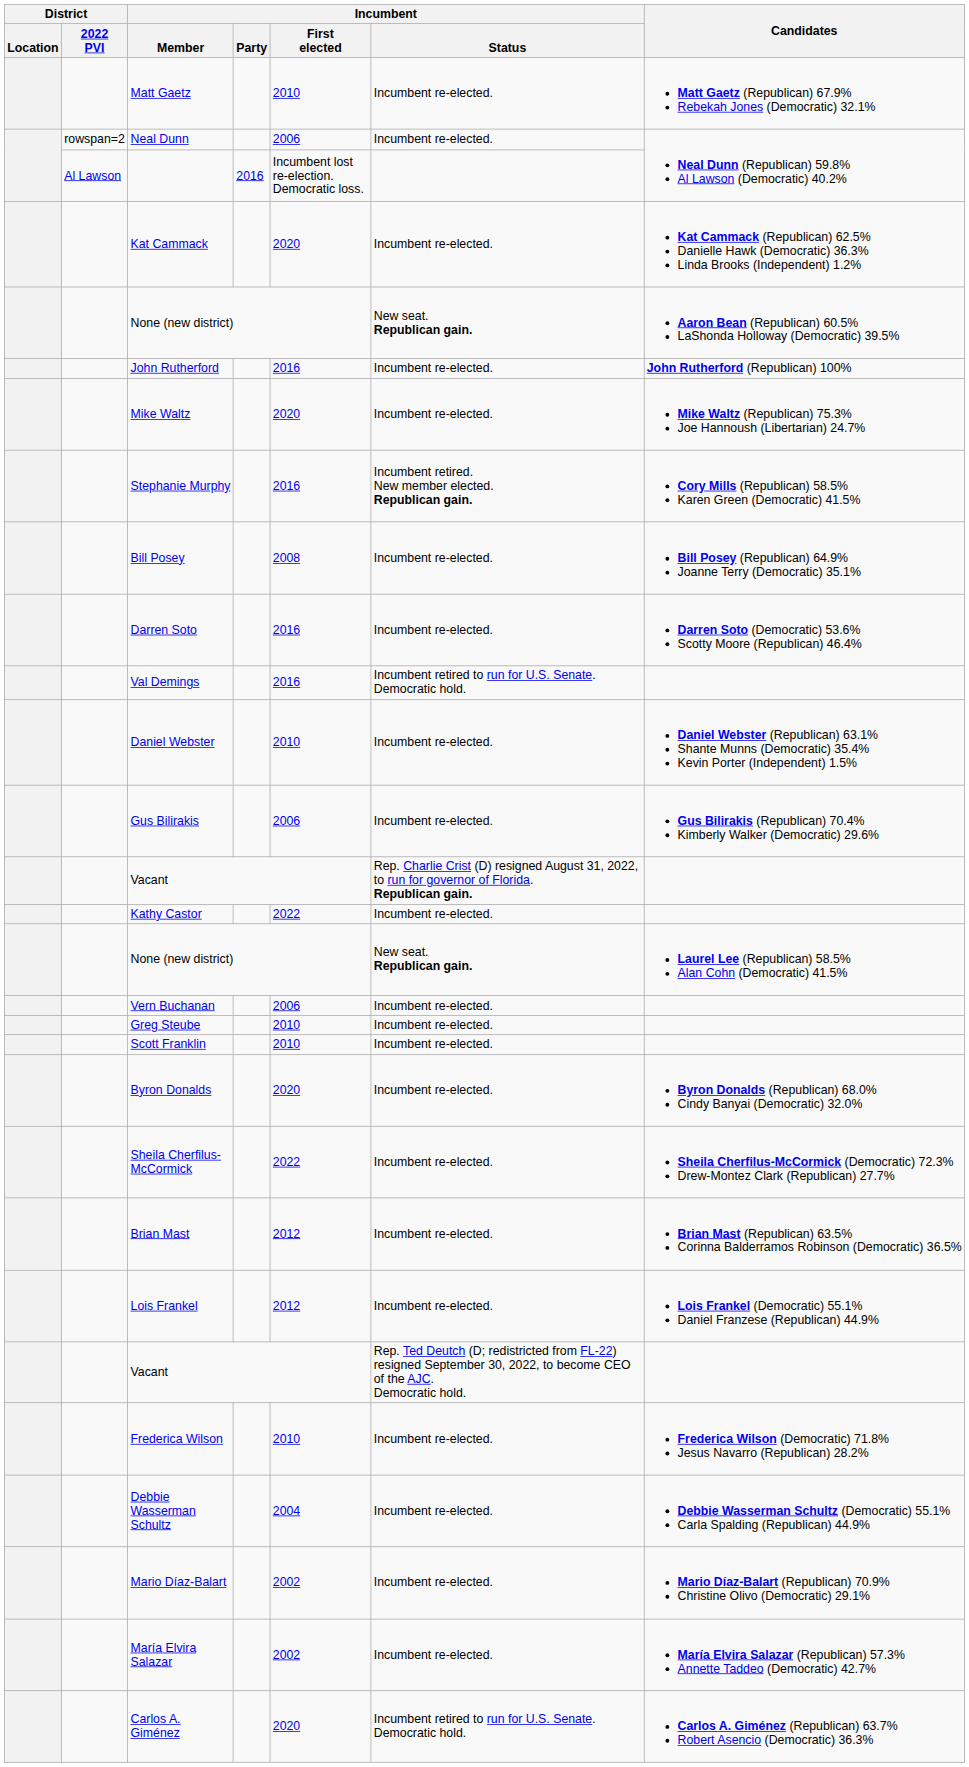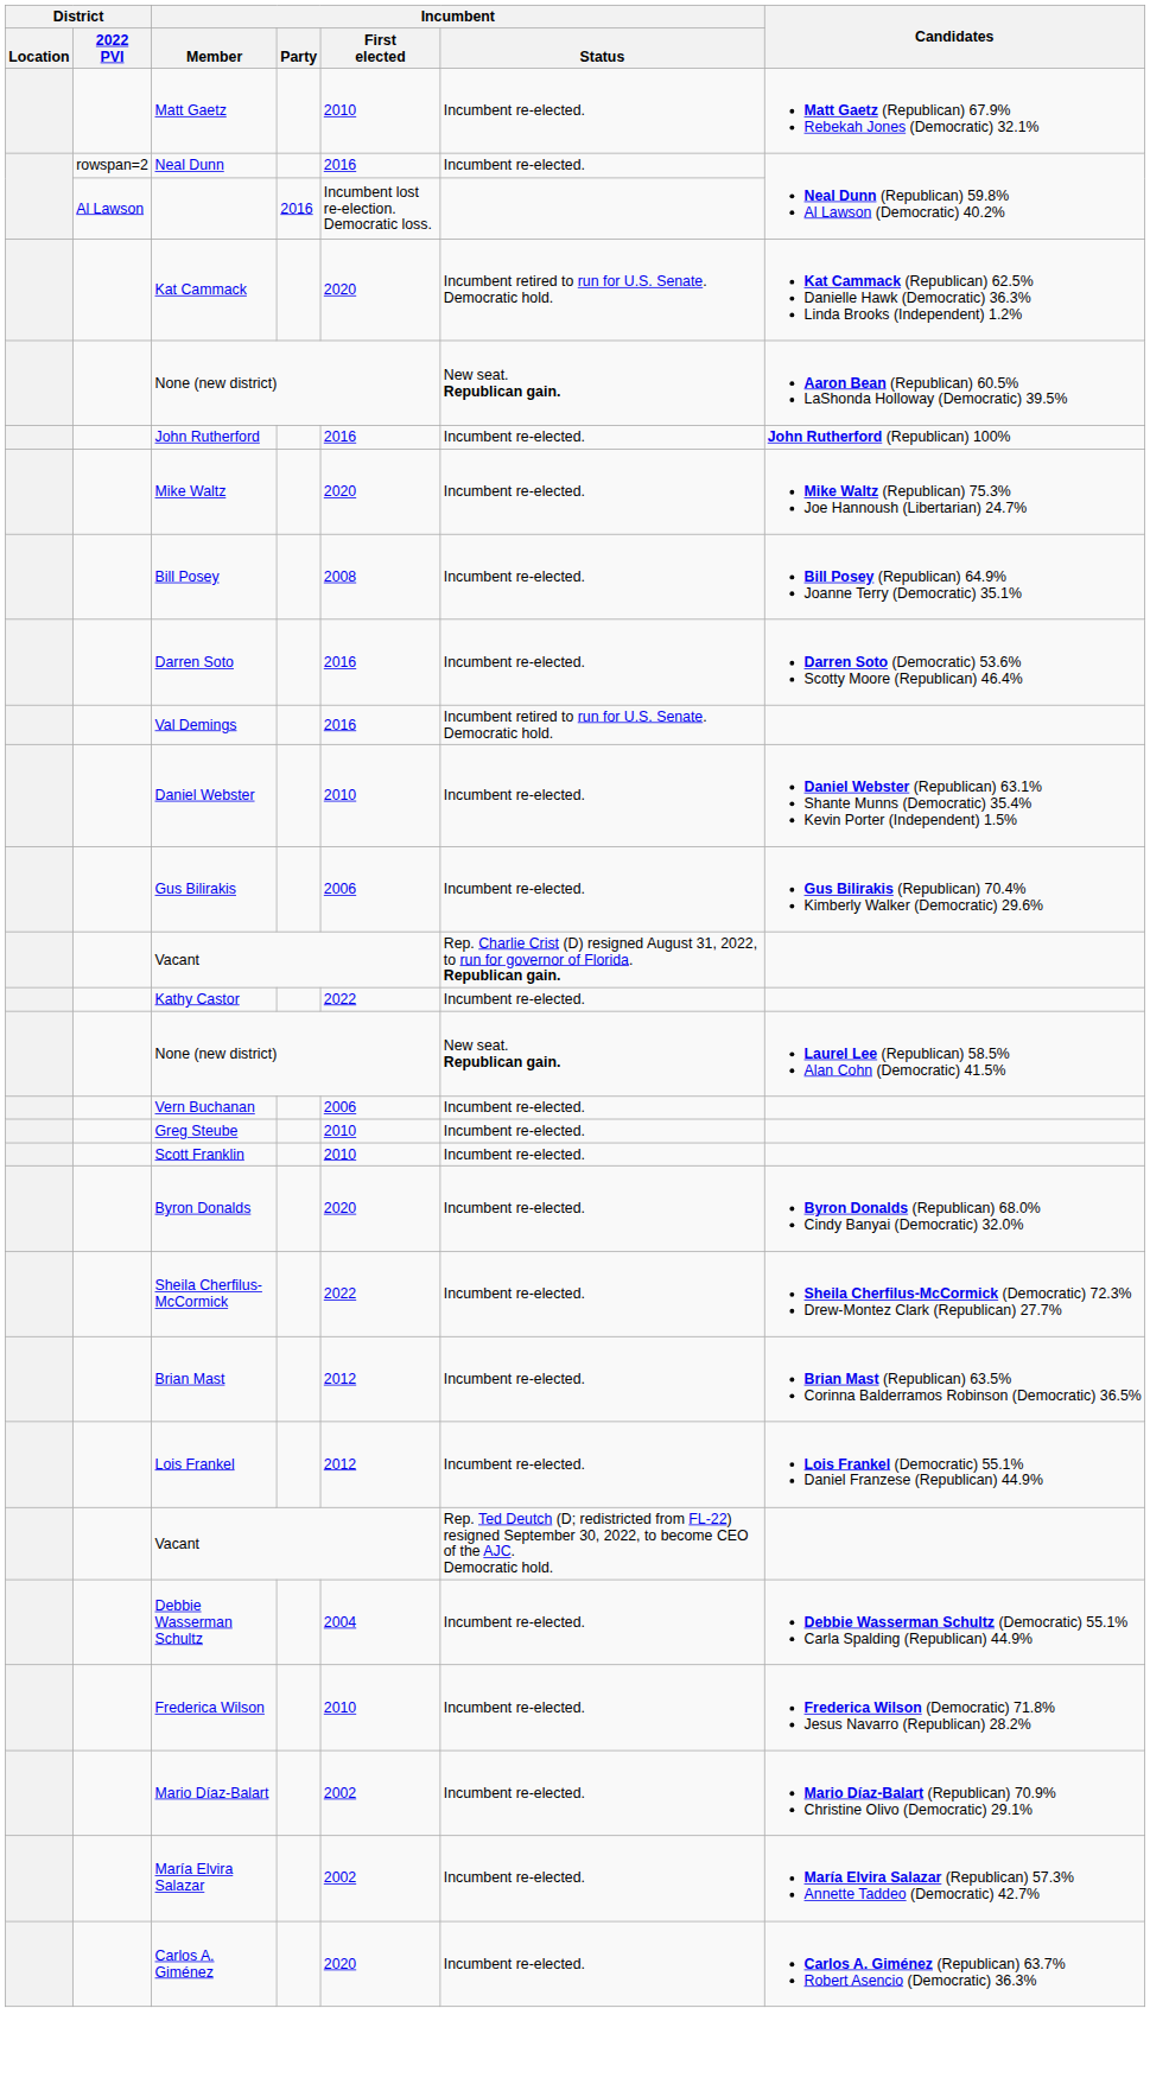Neal Dunn | Incumbent / First elected: 2006 -> 2016
Kat Cammack | Incumbent / Status: Incumbent re-elected. -> Incumbent retired to run for U.S. Senate. Democratic hold.
- row: Stephanie Murphy | 2016 | Incumbent retired. New member elected. Republican gain. | Cory Mills (Republican) 58.5% Karen Green (Democratic) 41.5%
rows swapped: Frederica Wilson <-> Debbie Wasserman Schultz
Carlos A. Giménez | Incumbent / Status: Incumbent retired to run for U.S. Senate. Democratic hold. -> Incumbent re-elected.
